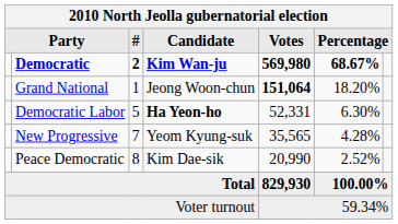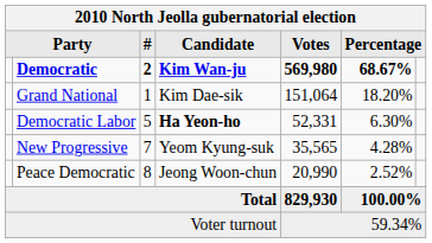Grand National | Candidate: Jeong Woon-chun -> Kim Dae-sik
Grand National | Votes: bold -> normal
Peace Democratic | Candidate: Kim Dae-sik -> Jeong Woon-chun
